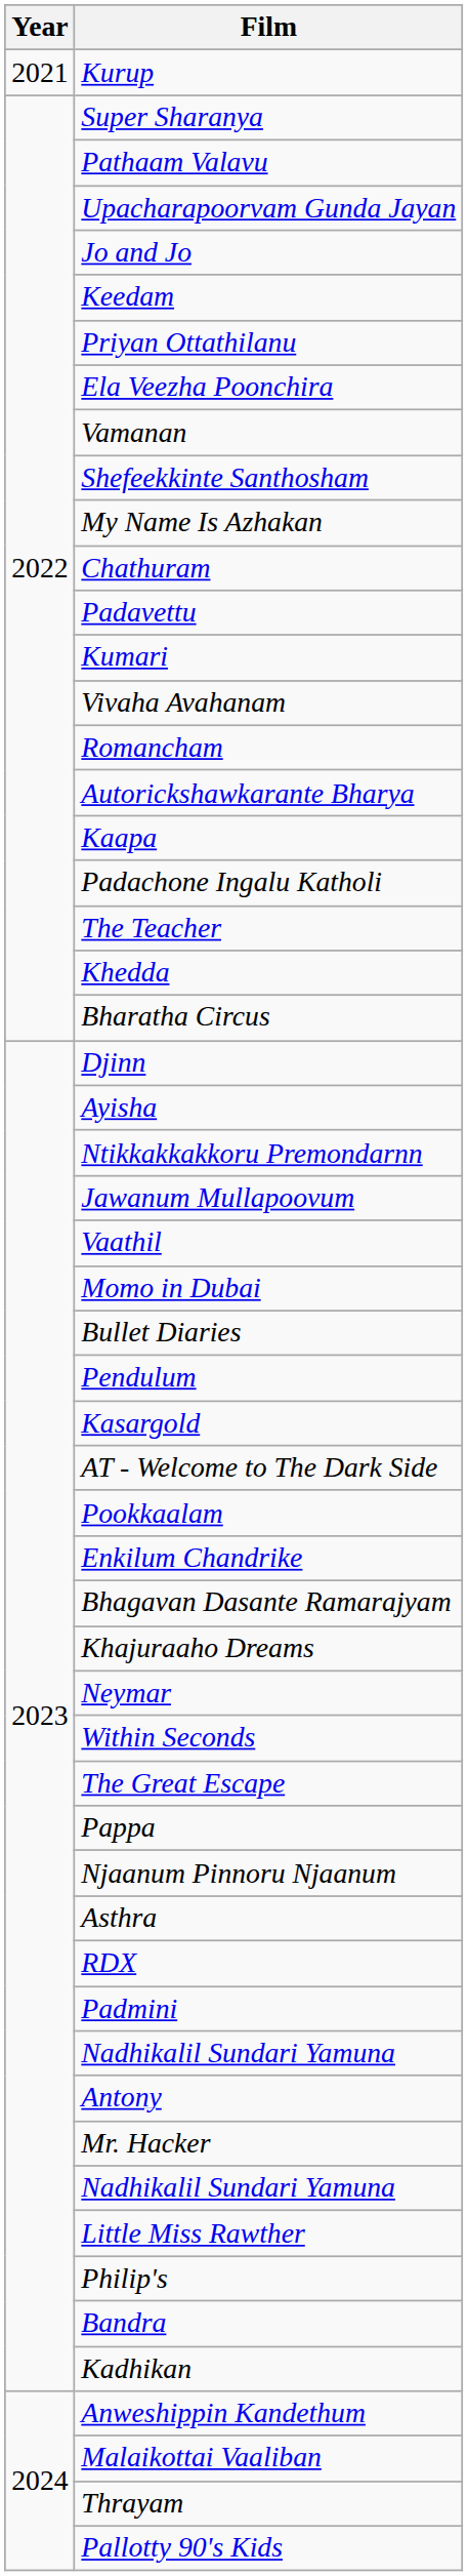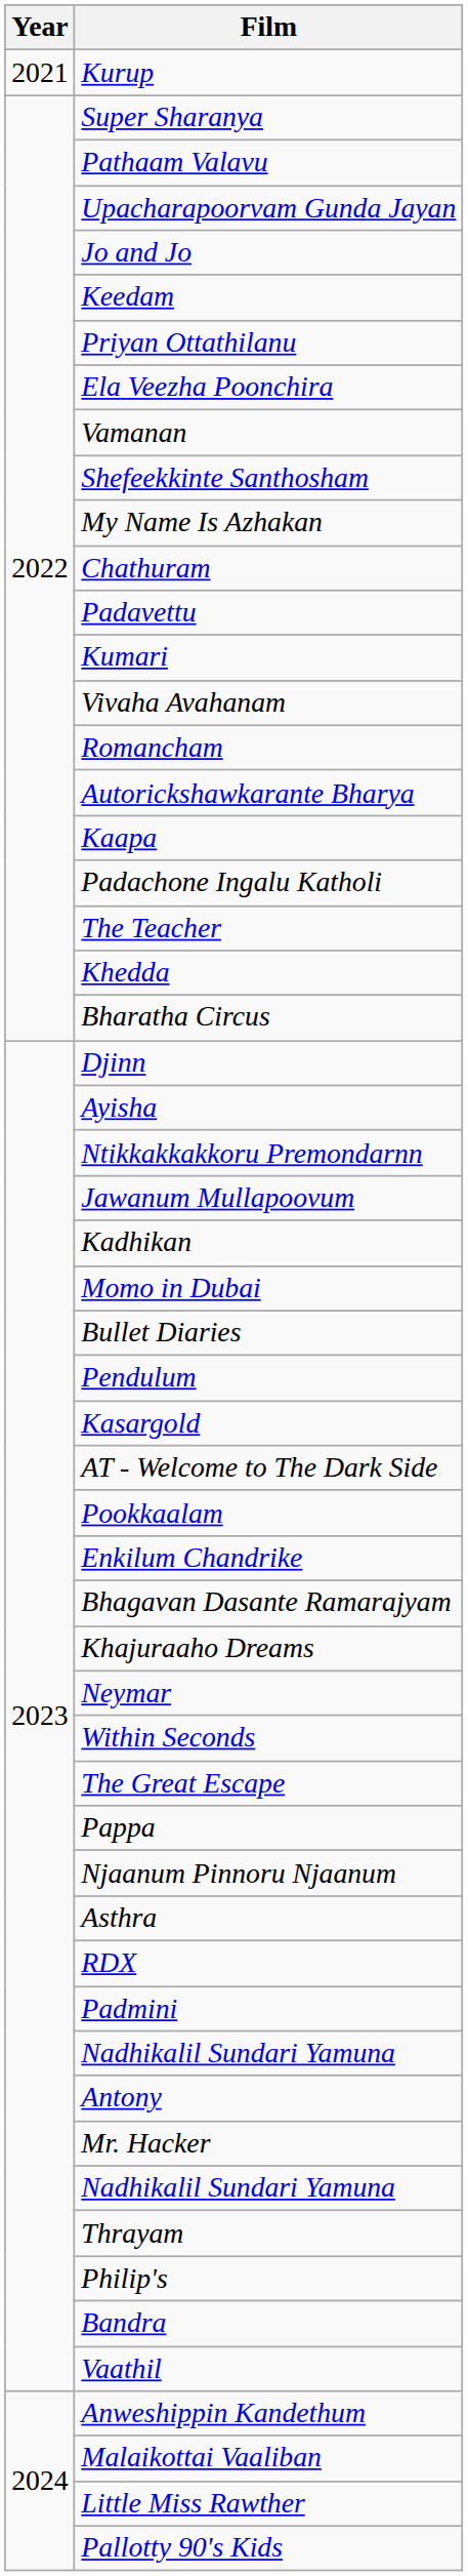row 28 | Film: Vaathil -> Kadhikan
row 50 | Film: Little Miss Rawther -> Thrayam
row 53 | Film: Kadhikan -> Vaathil
row 56 | Film: Thrayam -> Little Miss Rawther
